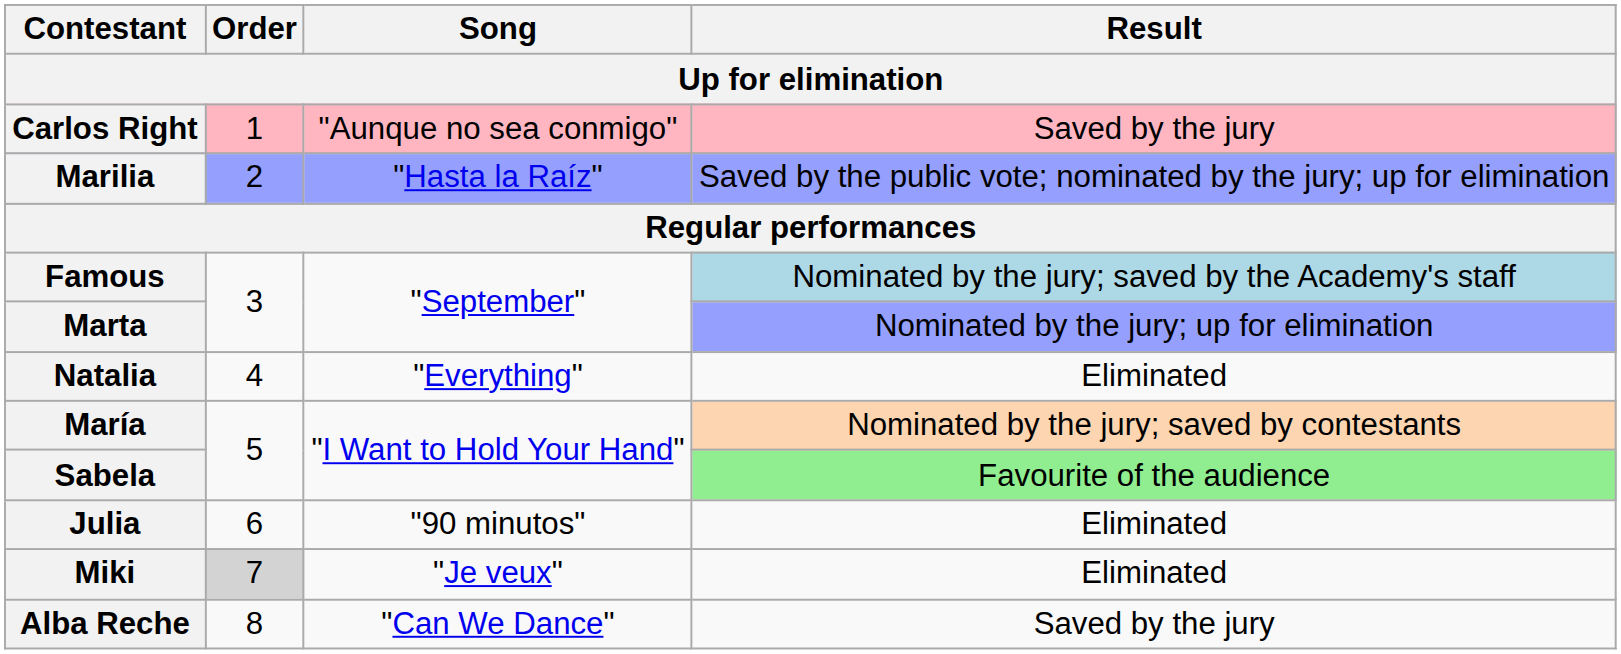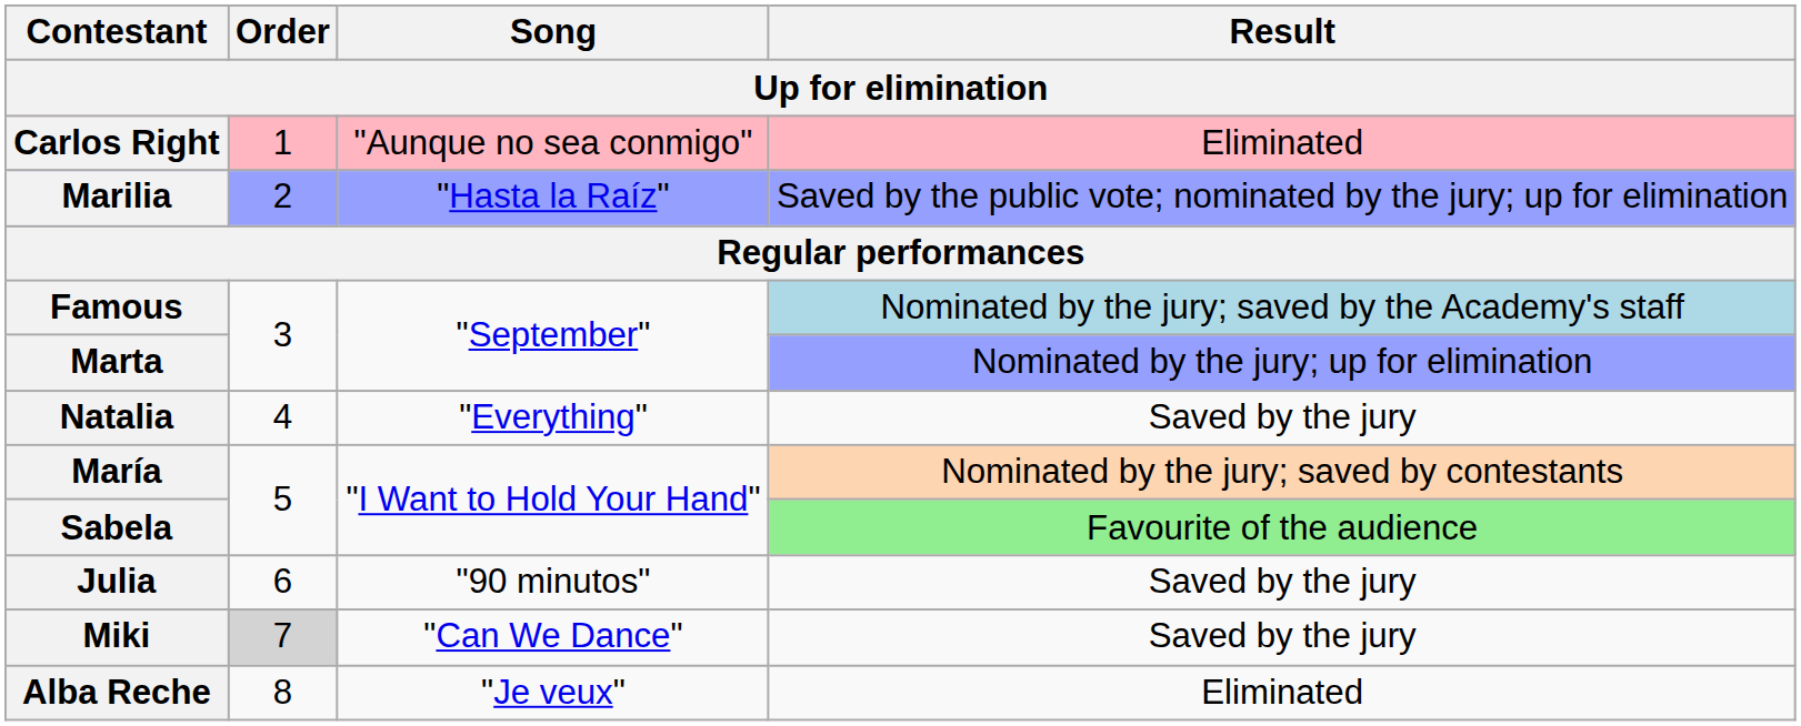Carlos Right | Result: Saved by the jury -> Eliminated
Natalia | Result: Eliminated -> Saved by the jury
Julia | Result: Eliminated -> Saved by the jury
Miki | Song: "Je veux" -> "Can We Dance"
Miki | Result: Eliminated -> Saved by the jury
Alba Reche | Song: "Can We Dance" -> "Je veux"
Alba Reche | Result: Saved by the jury -> Eliminated
